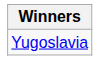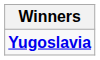row 2 | column 1: normal -> bold
